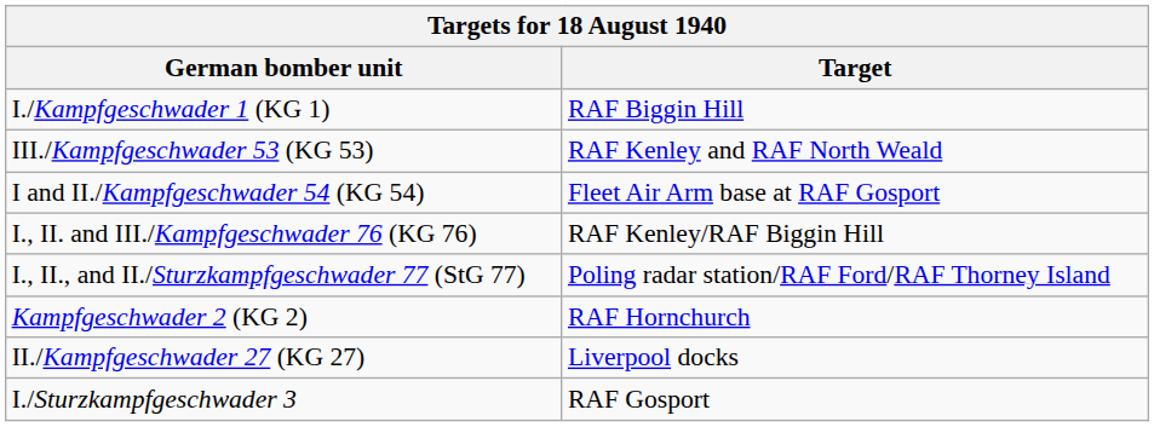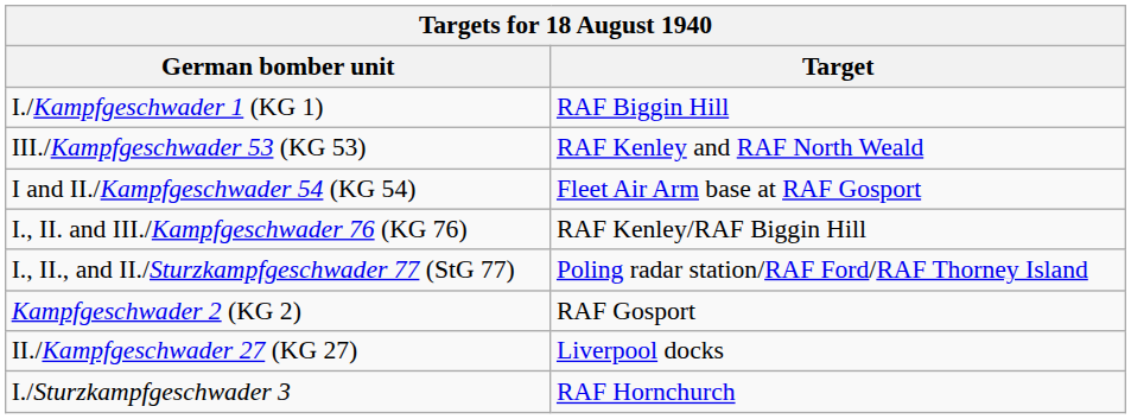Kampfgeschwader 2 (KG 2) | Target: RAF Hornchurch -> RAF Gosport
I./Sturzkampfgeschwader 3 | Target: RAF Gosport -> RAF Hornchurch
